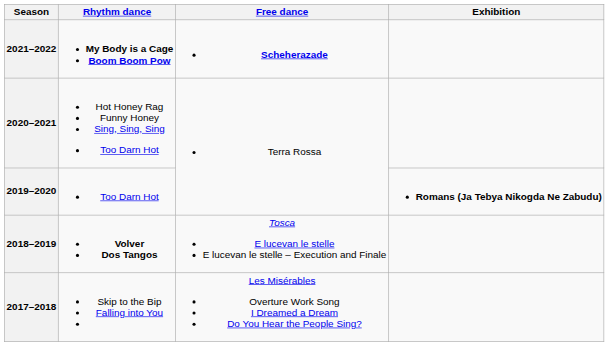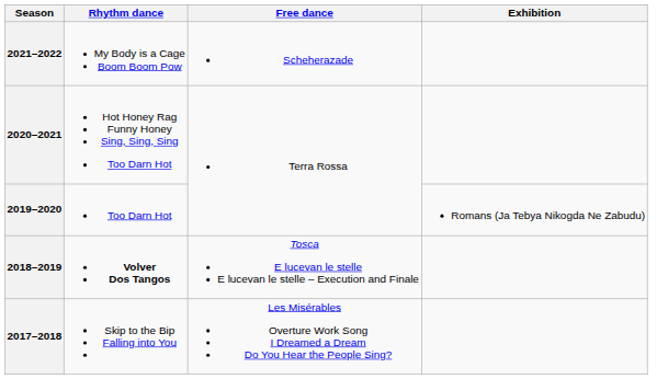2021–2022 | Rhythm dance: bold -> normal
2021–2022 | Free dance: bold -> normal
2019–2020 | Exhibition: bold -> normal
